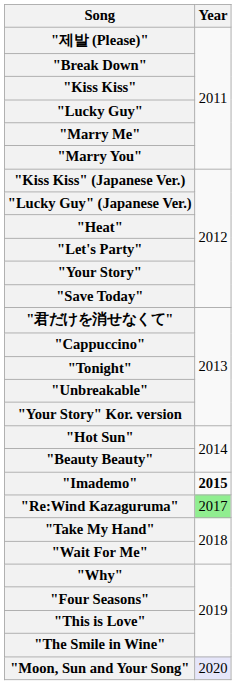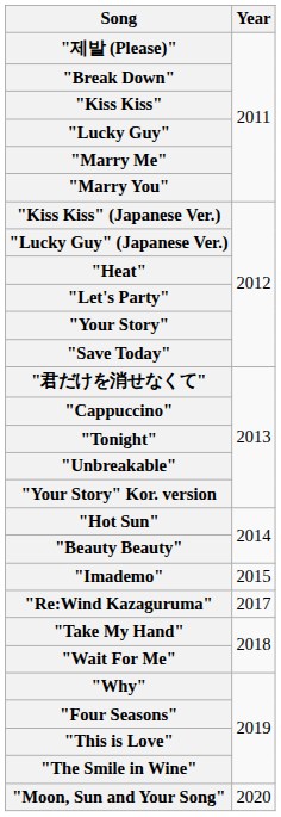"Imademo" | Year: bold -> normal
"Re:Wind Kazaguruma" | Year: lightgreen background -> no background
"Moon, Sun and Your Song" | Year: lavender background -> no background
